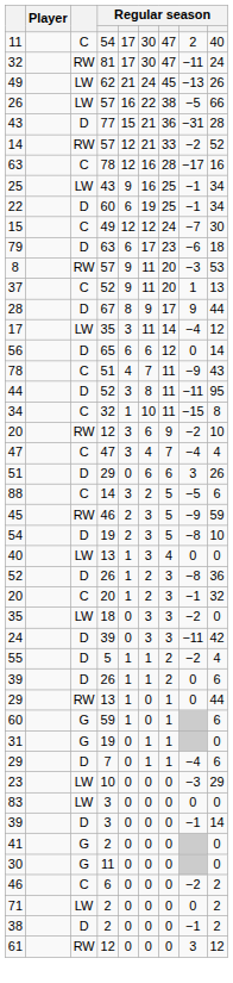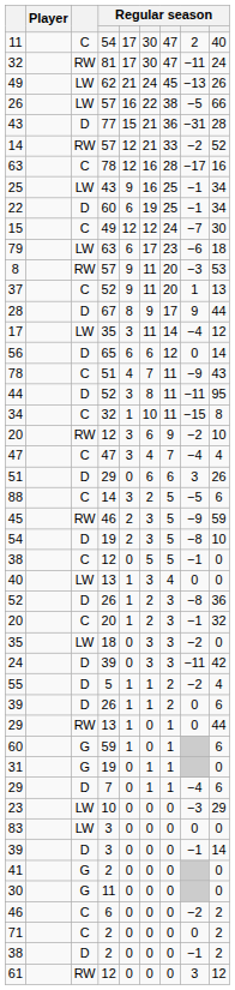79 | column 3: D -> LW
+ row: 38 | C | 12 | 0 | 5 | 5 | −1 | 0
71 | column 3: LW -> C
